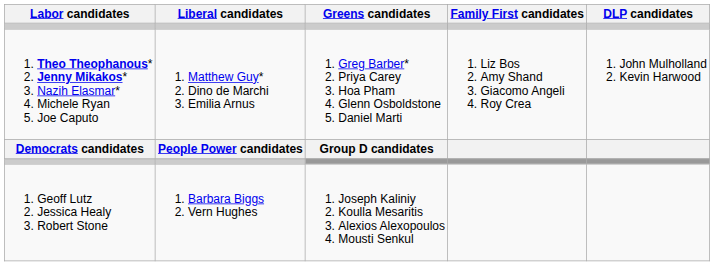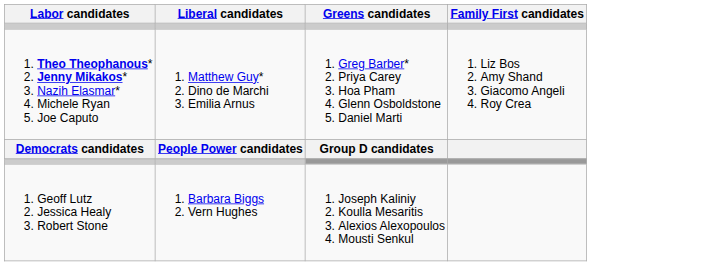- column: DLP candidates | John Mulholland Kevin Harwood
